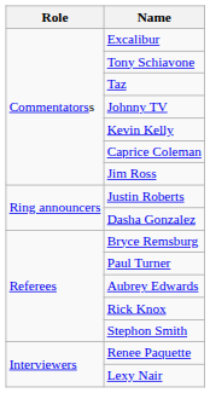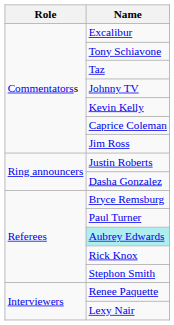Aubrey Edwards | Name: no background -> paleturquoise background
